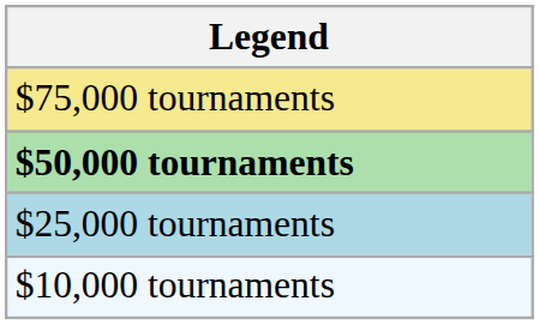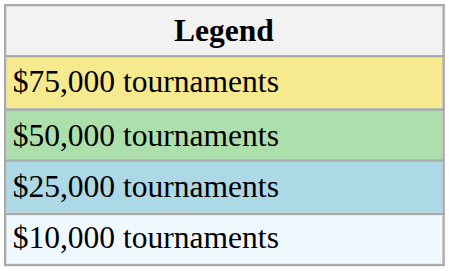row 3 | column 1: bold -> normal
